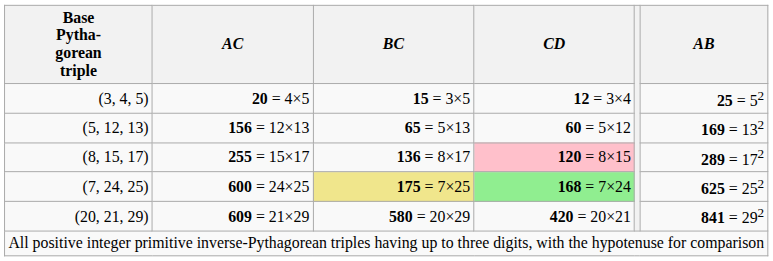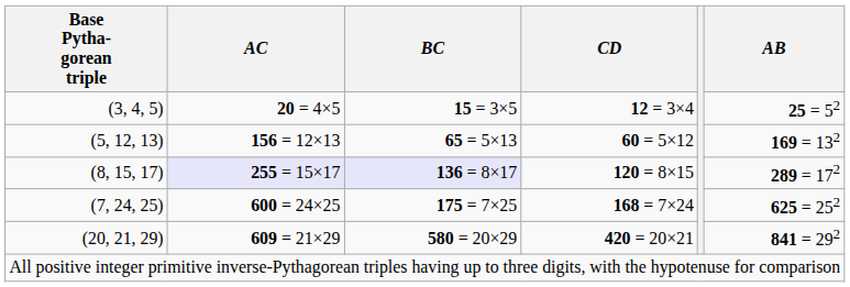(8, 15, 17) | AC: no background -> lavender background
(8, 15, 17) | BC: no background -> lavender background
(8, 15, 17) | CD: pink background -> no background
(7, 24, 25) | BC: khaki background -> no background
(7, 24, 25) | CD: lightgreen background -> no background
